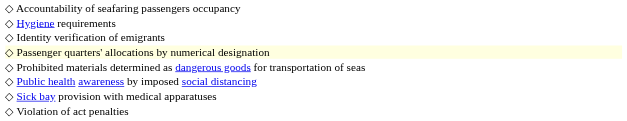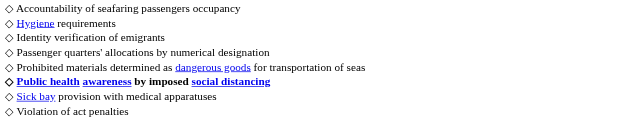row 4 | column 1: lightyellow background -> no background
row 6 | column 1: normal -> bold
